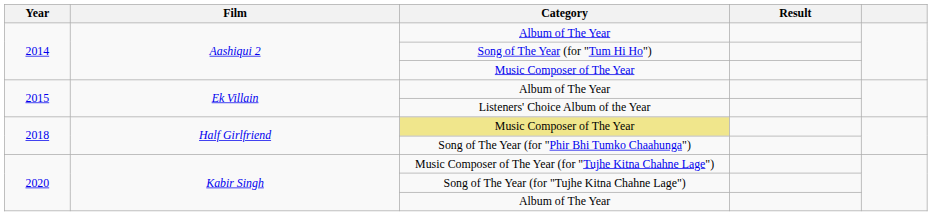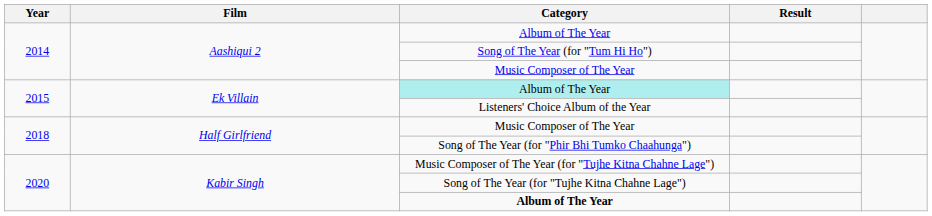2015 / Album of The Year | Category: no background -> paleturquoise background
2018 / Music Composer of The Year | Category: khaki background -> no background
2020 / Album of The Year | Category: normal -> bold
